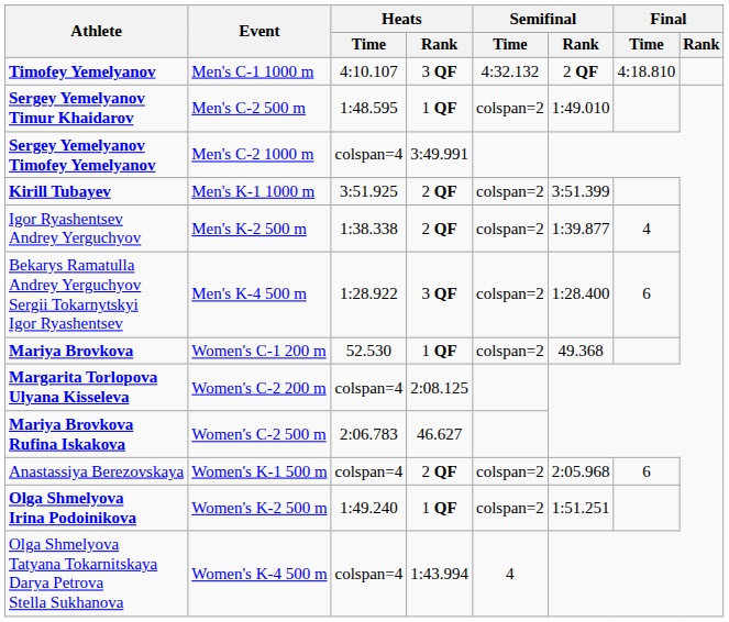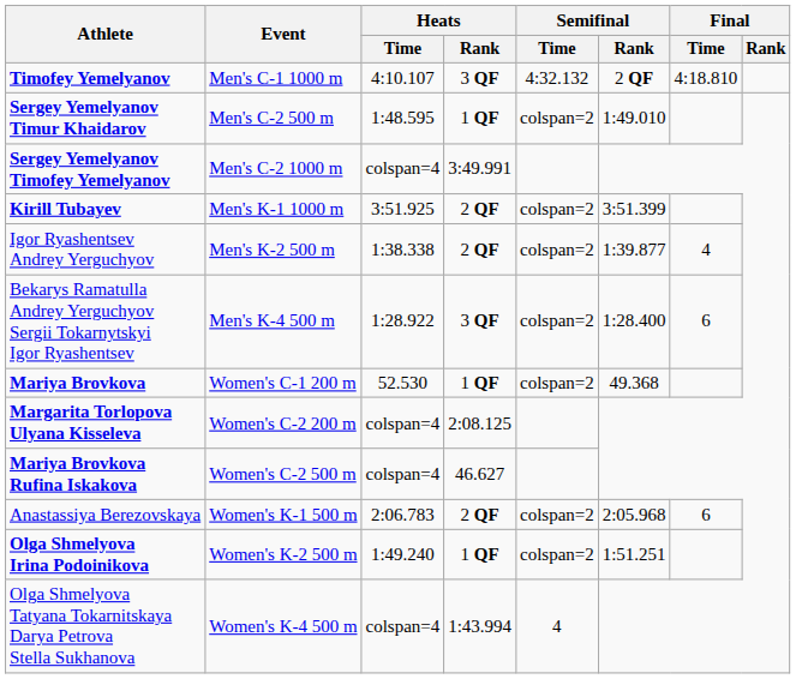Mariya Brovkova Rufina Iskakova | Heats / Time: 2:06.783 -> colspan=4
Anastassiya Berezovskaya | Heats / Time: colspan=4 -> 2:06.783
